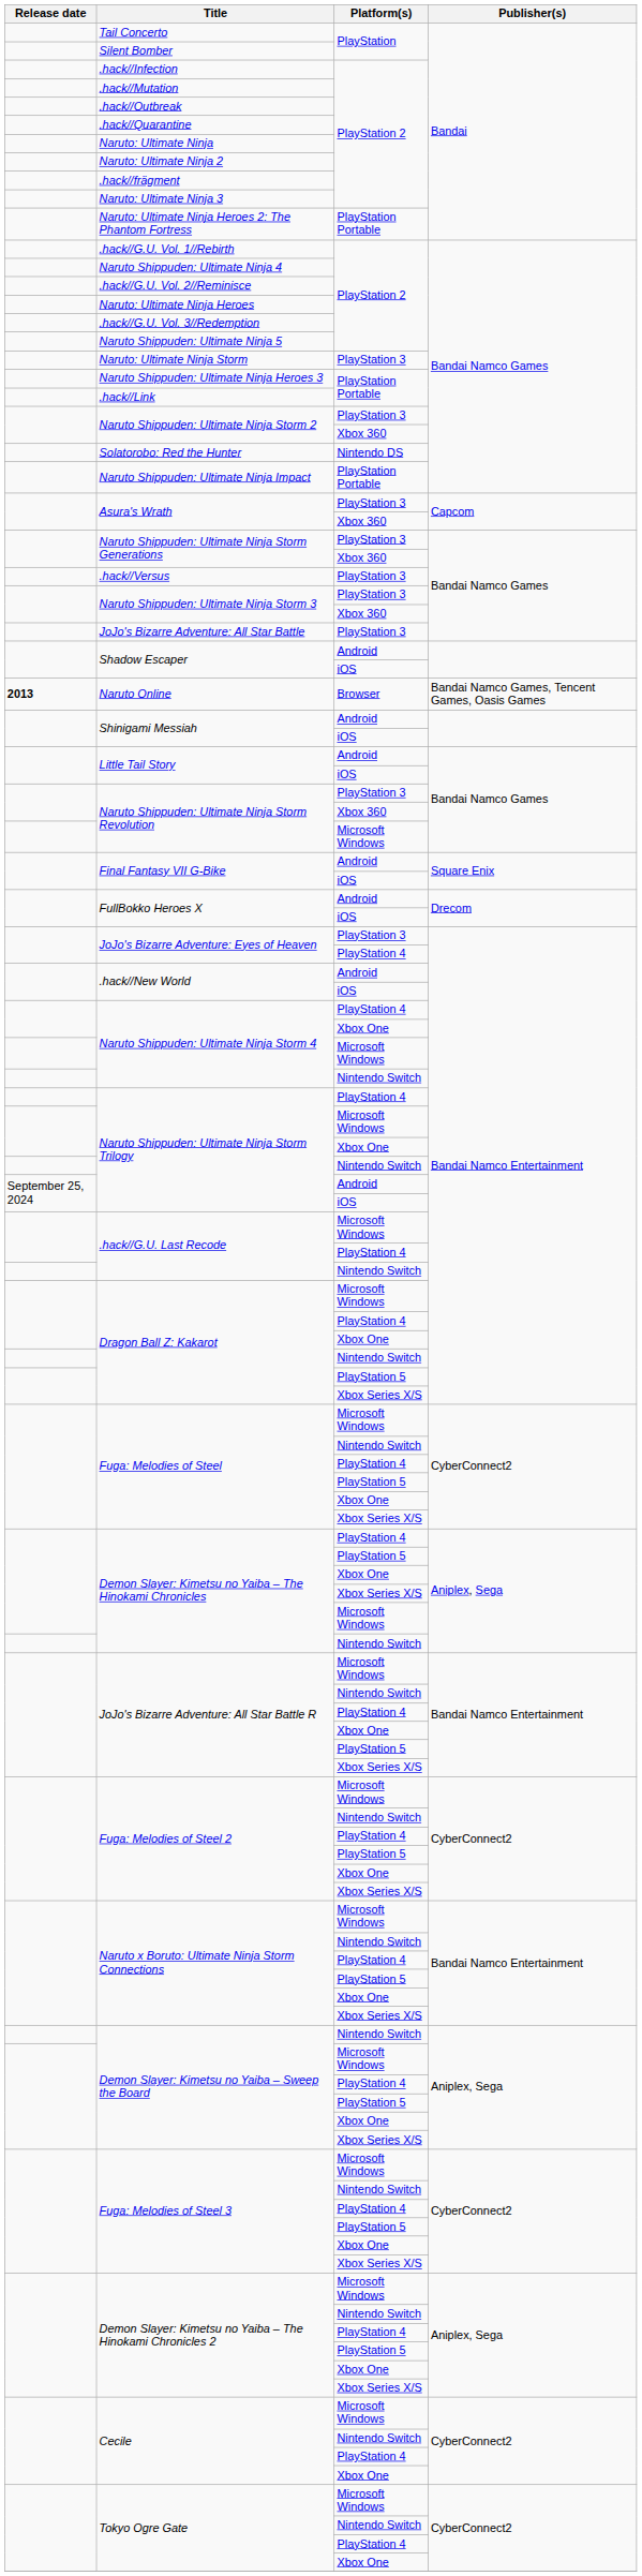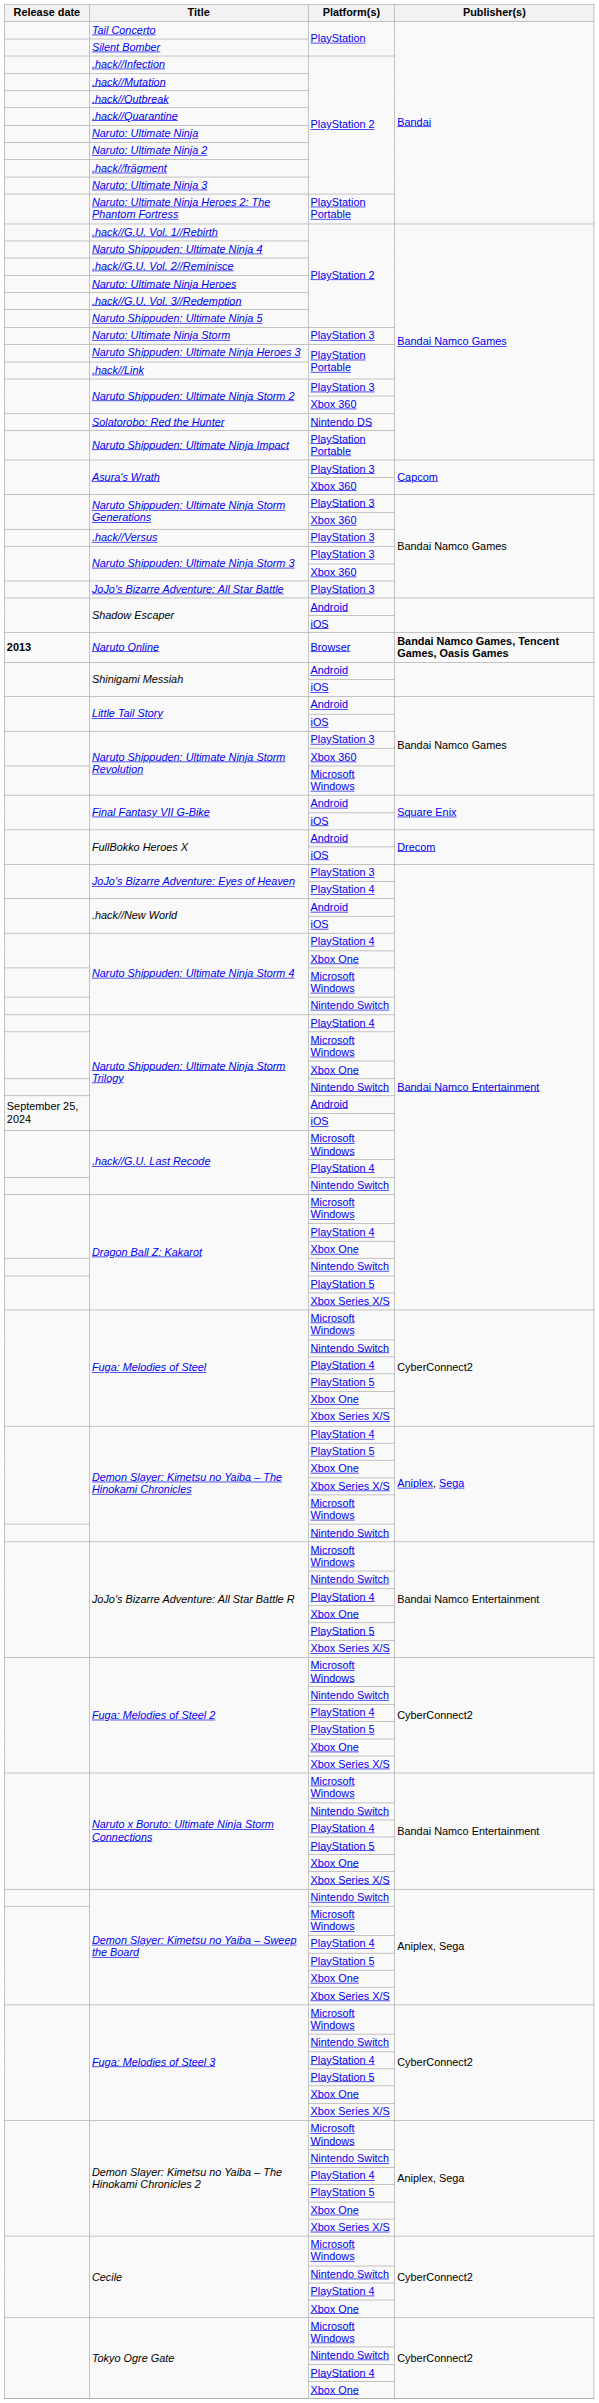Naruto Online | Publisher(s): normal -> bold
